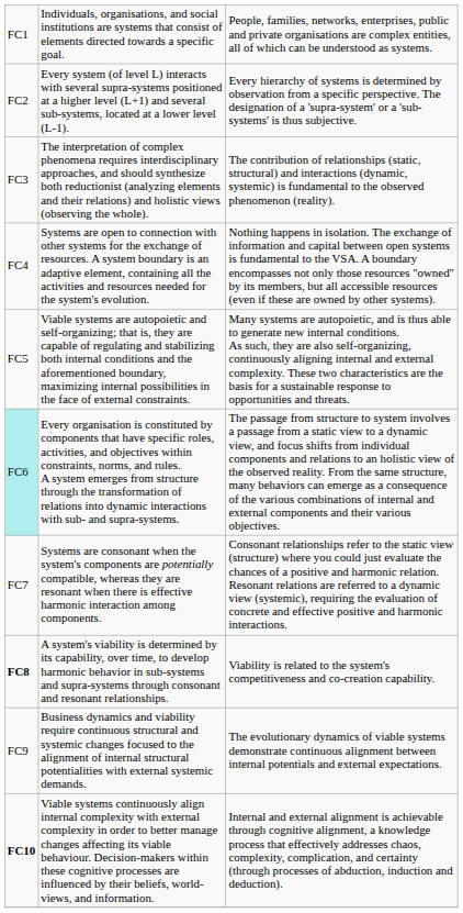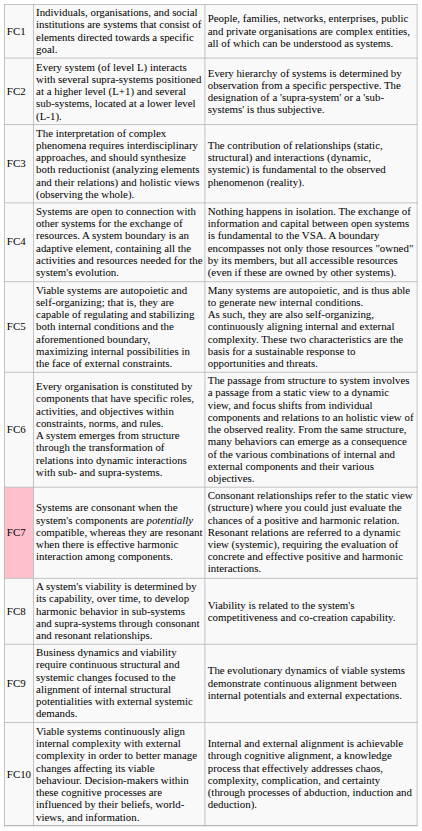FC6 | column 1: paleturquoise background -> no background
FC7 | column 1: no background -> pink background
FC8 | column 1: bold -> normal
FC10 | column 1: bold -> normal
